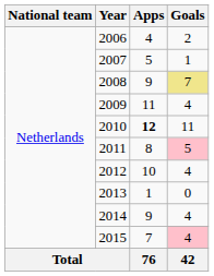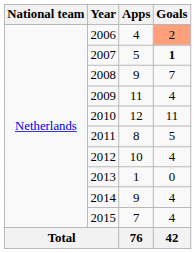2006 | Goals: no background -> lightsalmon background
2007 | Goals: normal -> bold
2008 | Goals: khaki background -> no background
2010 | Apps: bold -> normal
2011 | Goals: pink background -> no background
2015 | Goals: pink background -> no background
